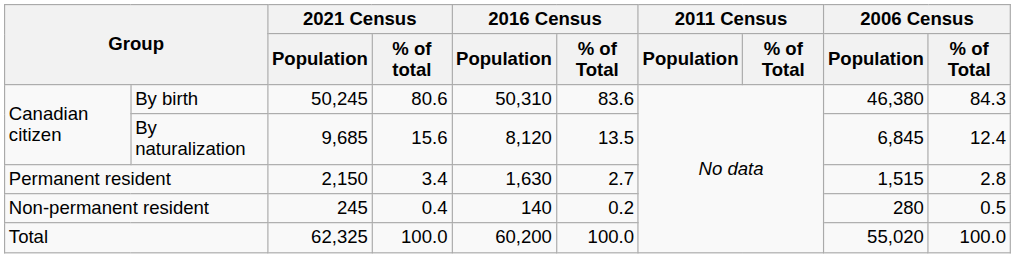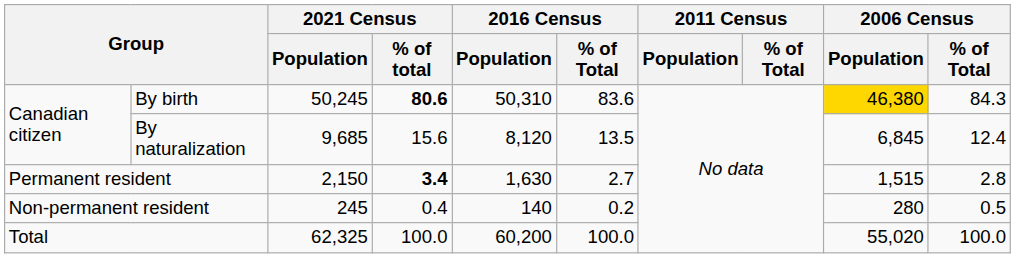By birth | 2021 Census / % of total: normal -> bold
By birth | 2006 Census / Population: no background -> gold background
Permanent resident | 2021 Census / % of total: normal -> bold
